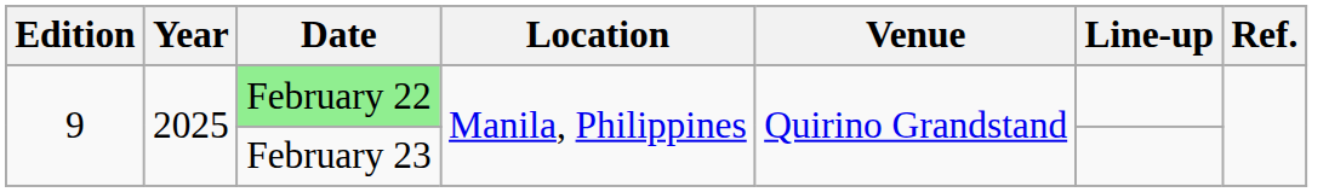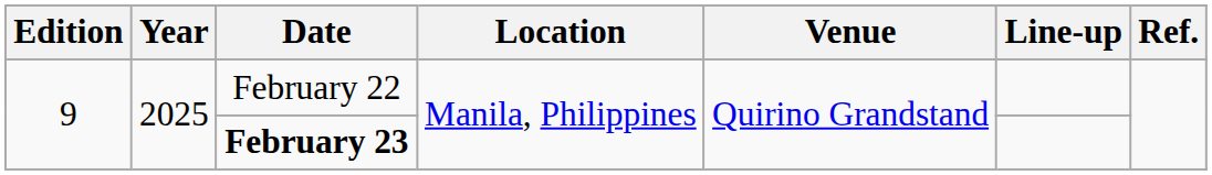February 22 | Date: lightgreen background -> no background
February 23 | Date: normal -> bold
